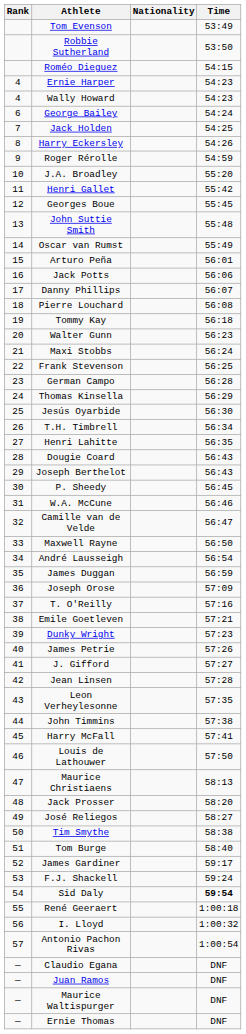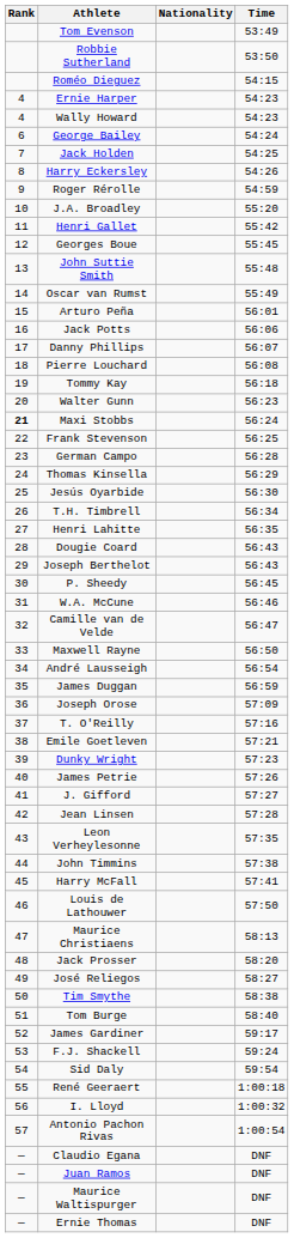Maxi Stobbs | Rank: normal -> bold
Sid Daly | Time: bold -> normal
